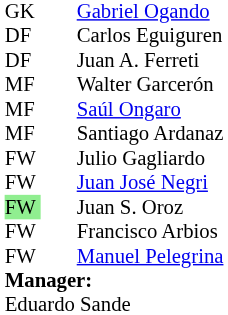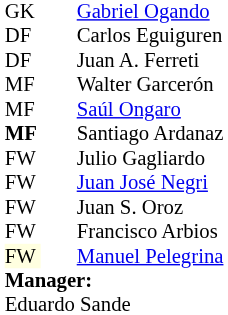Santiago Ardanaz | column 1: normal -> bold
Juan S. Oroz | column 1: lightgreen background -> no background
Manuel Pelegrina | column 1: no background -> lightyellow background
